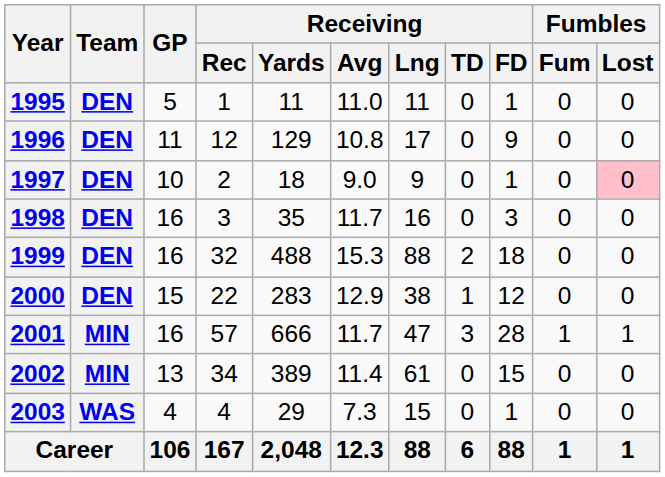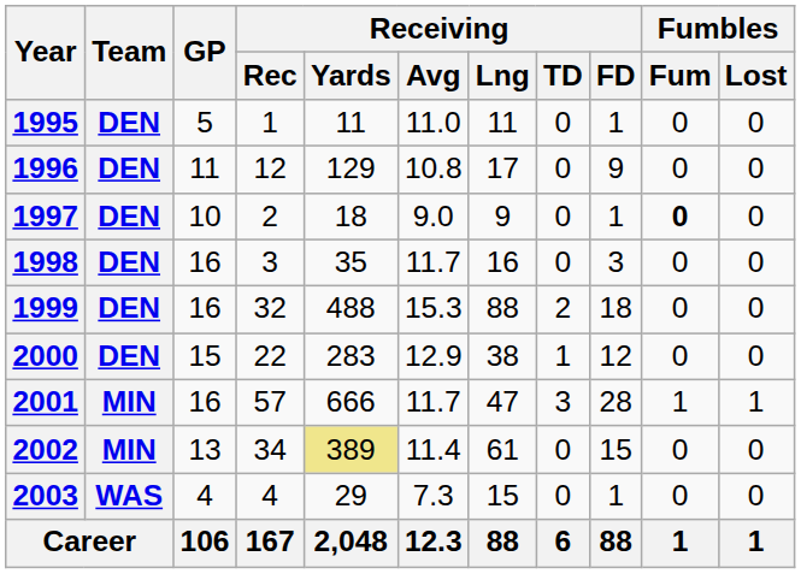1997 | Fumbles / Fum: normal -> bold
1997 | Fumbles / Lost: pink background -> no background
2002 | Receiving / Yards: no background -> khaki background
